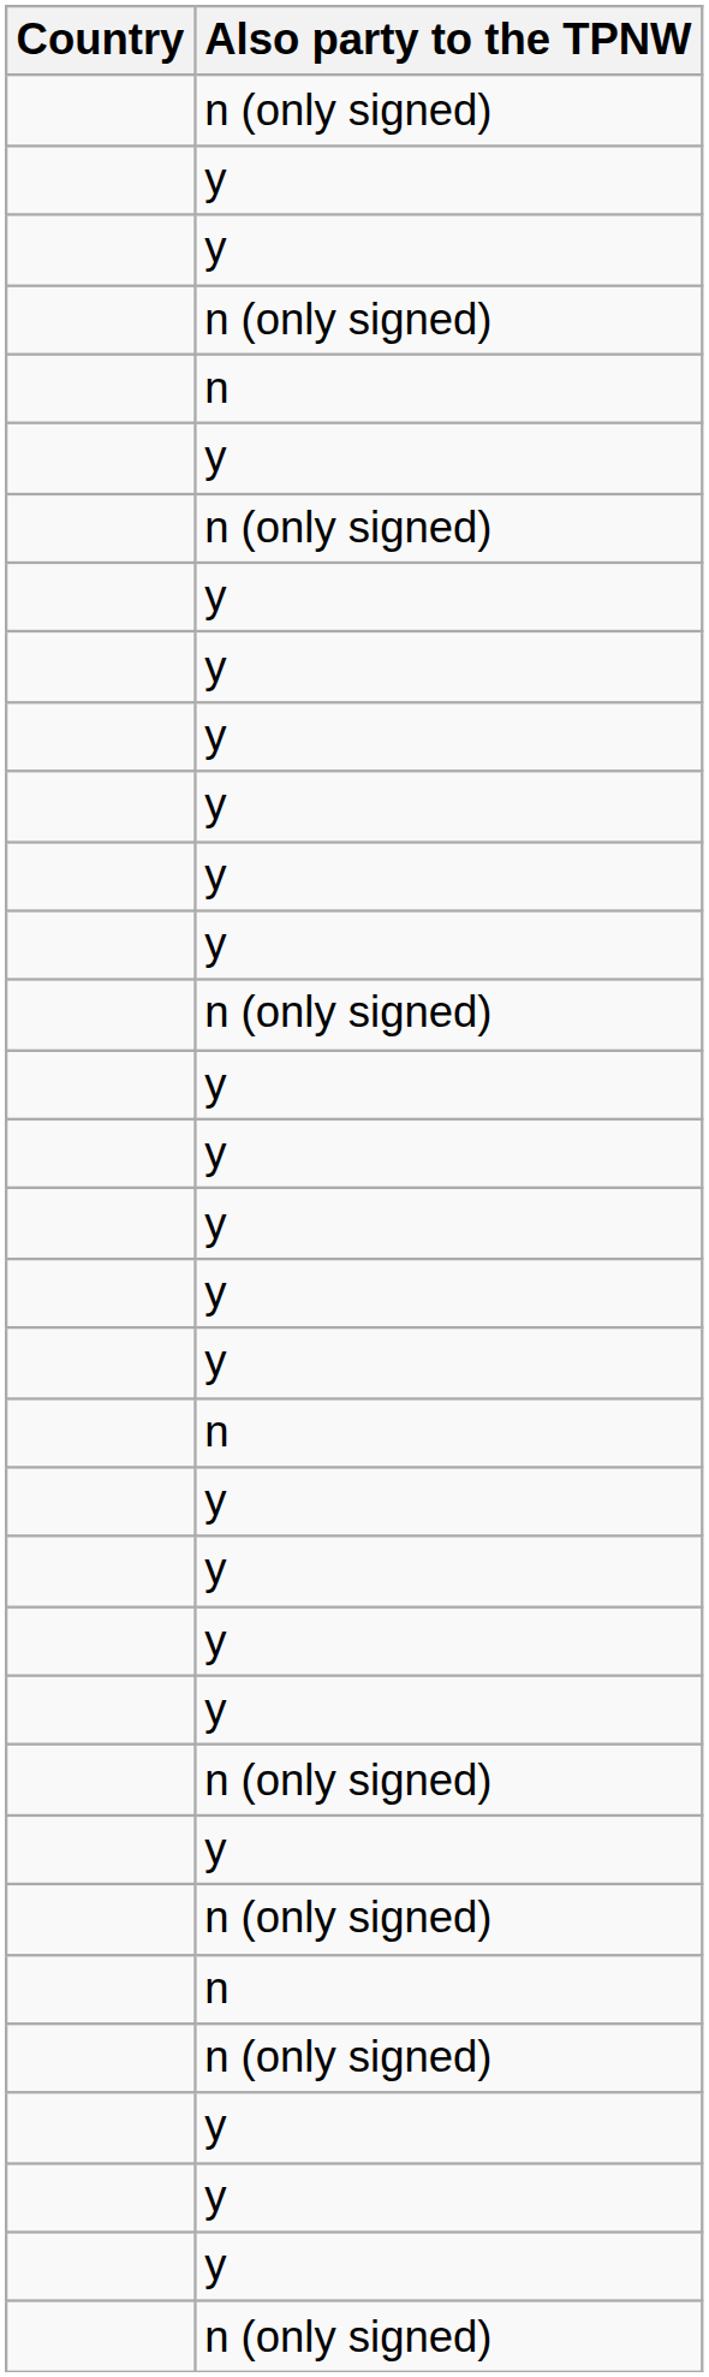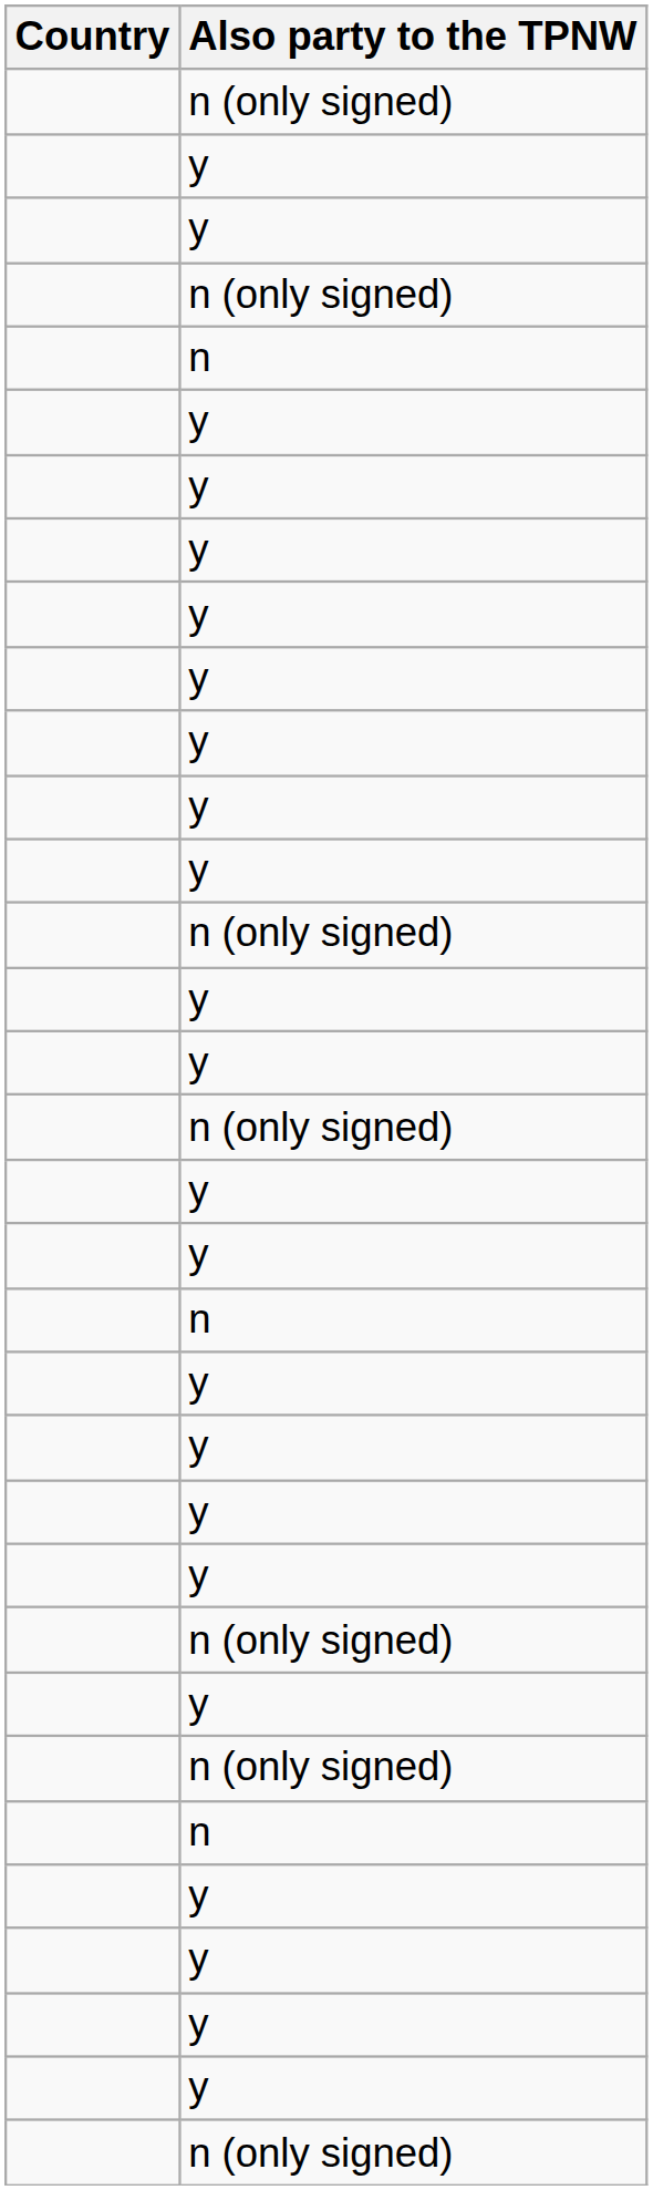row 8 | Also party to the TPNW: n (only signed) -> y
row 18 | Also party to the TPNW: y -> n (only signed)
row 30 | Also party to the TPNW: n (only signed) -> y
